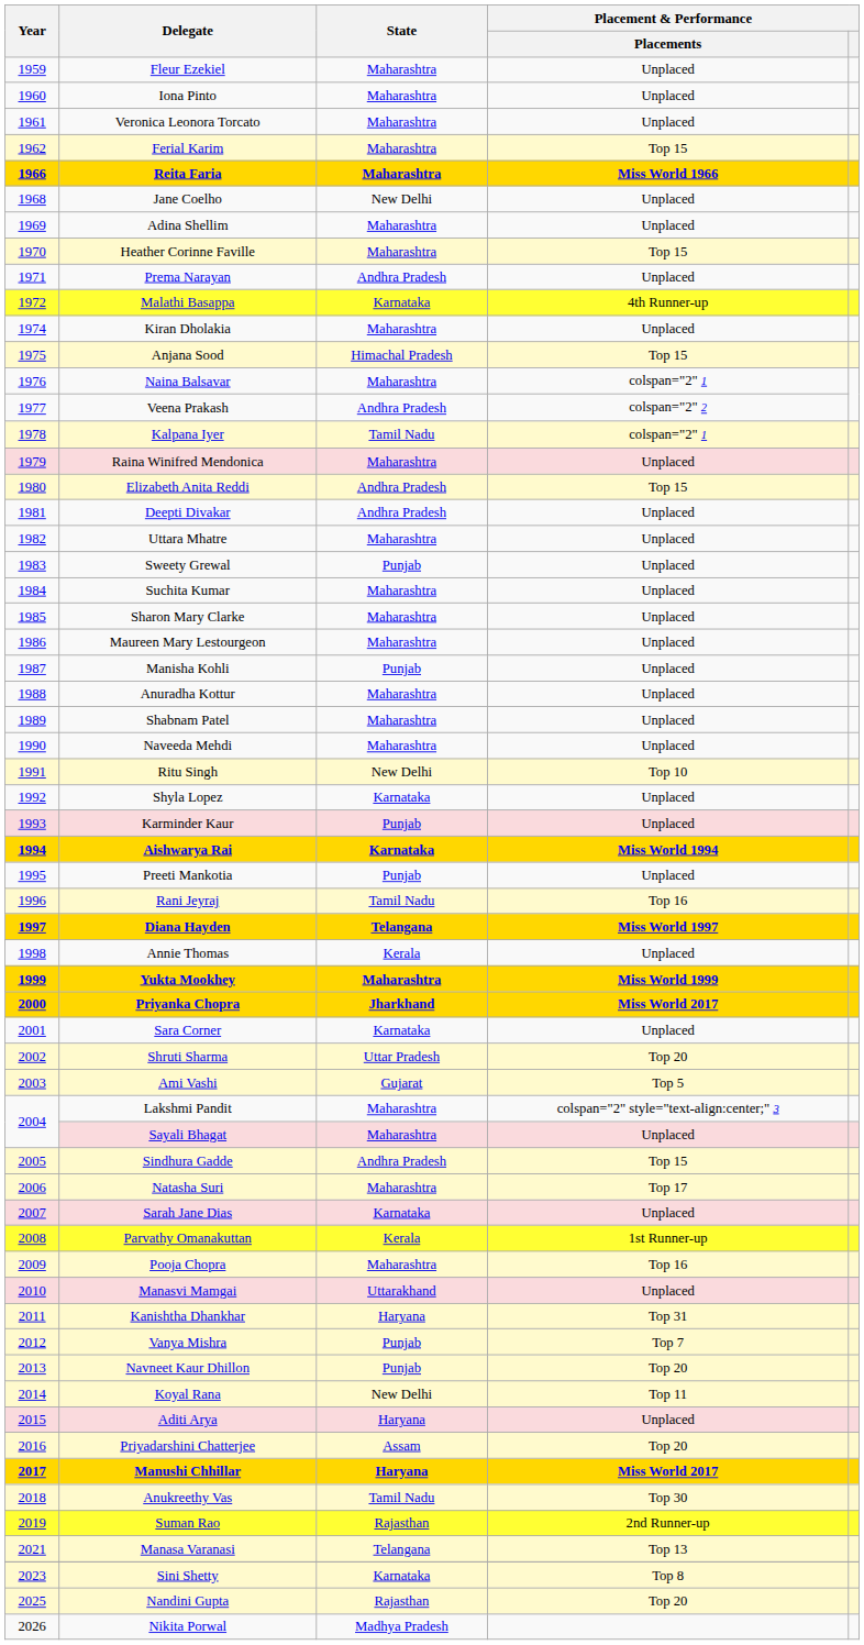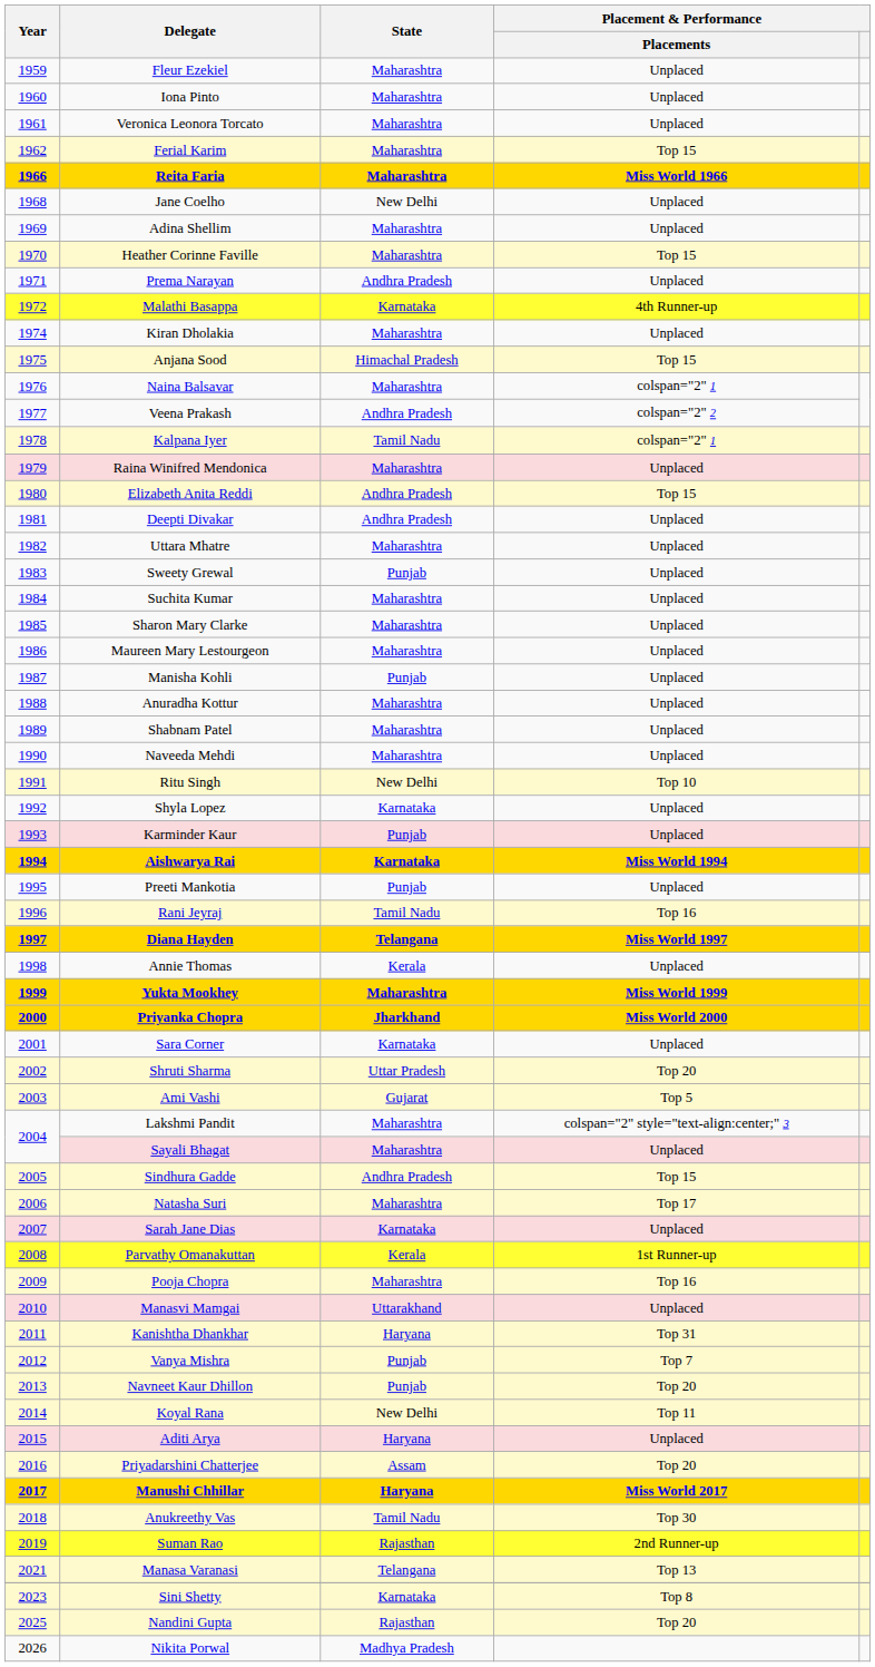Priyanka Chopra | Placement & Performance / Placements: Miss World 2017 -> Miss World 2000
